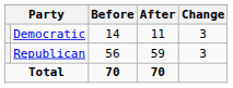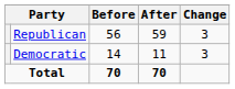rows swapped: Republican <-> Democratic
